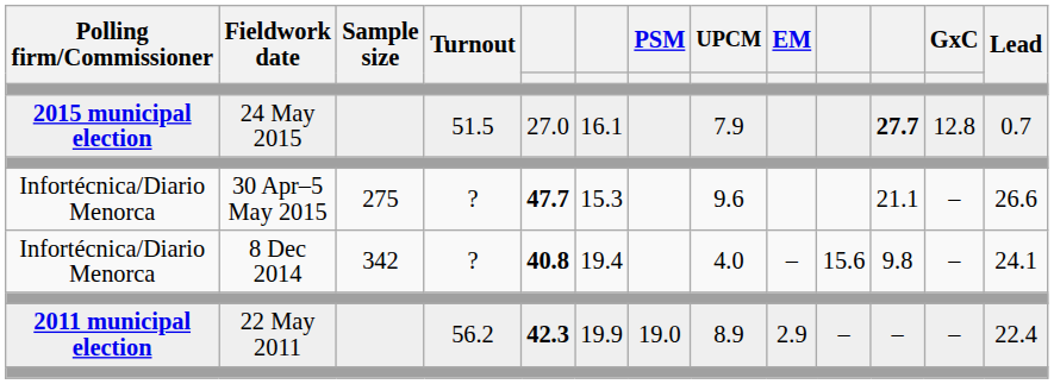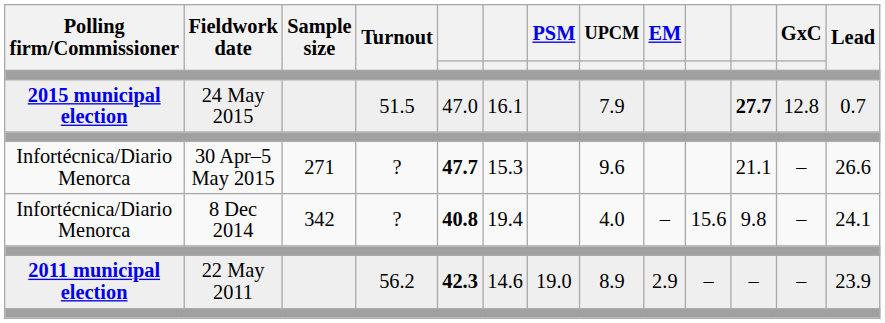24 May 2015 | column 5: 27.0 -> 47.0
30 Apr–5 May 2015 | Sample size: 275 -> 271
22 May 2011 | column 6: 19.9 -> 14.6
22 May 2011 | Lead: 22.4 -> 23.9
